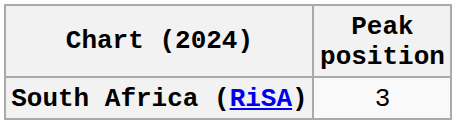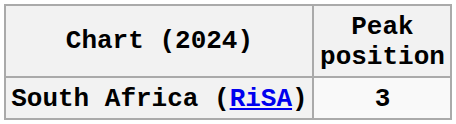South Africa (RiSA) | Peak position: normal -> bold
